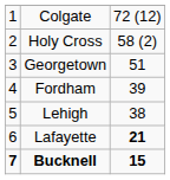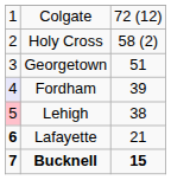Fordham | column 1: no background -> lavender background
Lehigh | column 1: no background -> pink background
Lafayette | column 1: normal -> bold
Lafayette | column 3: bold -> normal
